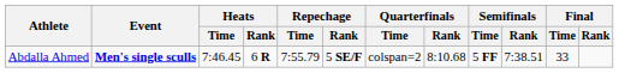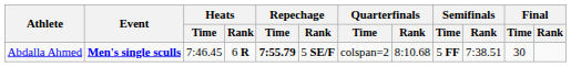Abdalla Ahmed | Repechage / Time: normal -> bold
Abdalla Ahmed | Final / Time: 33 -> 30
